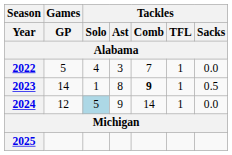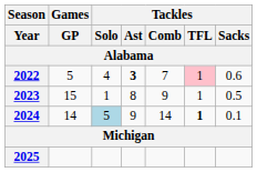2022 | Tackles / Ast: normal -> bold
2022 | Tackles / TFL: no background -> pink background
2022 | Tackles / Sacks: 0.0 -> 0.6
2023 | Games / GP: 14 -> 15
2023 | Tackles / Comb: bold -> normal
2024 | Games / GP: 12 -> 14
2024 | Tackles / TFL: normal -> bold
2024 | Tackles / Sacks: 0.0 -> 0.1
